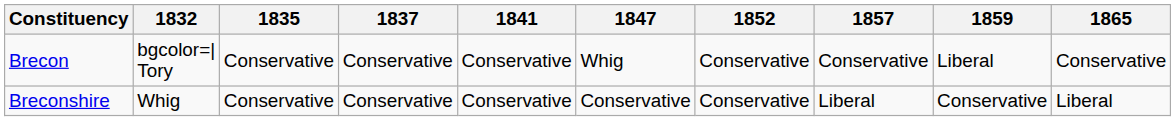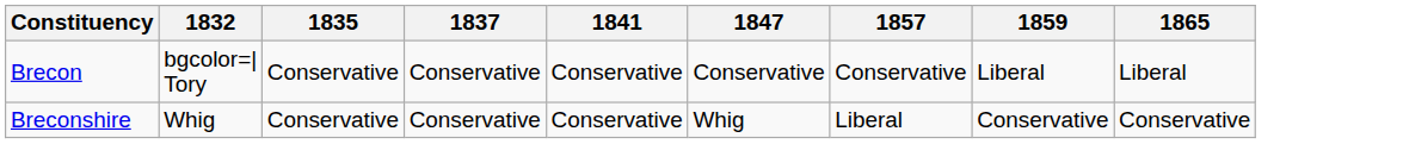- column: 1852 | Conservative | Conservative
Brecon | 1847: Whig -> Conservative
Brecon | 1865: Conservative -> Liberal
Breconshire | 1847: Conservative -> Whig
Breconshire | 1865: Liberal -> Conservative
